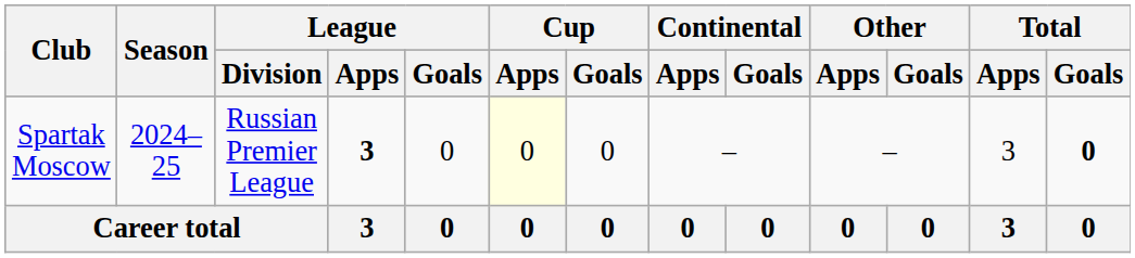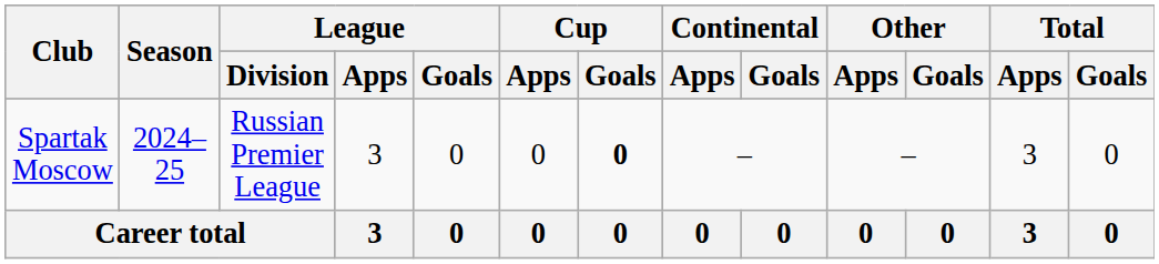Spartak Moscow | League / Apps: bold -> normal
Spartak Moscow | Cup / Apps: lightyellow background -> no background
Spartak Moscow | Cup / Goals: normal -> bold
Spartak Moscow | Total / Goals: bold -> normal
